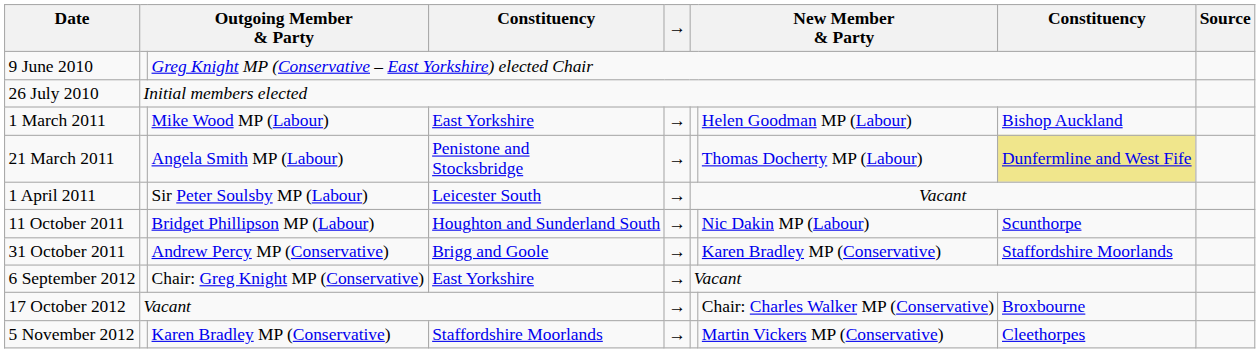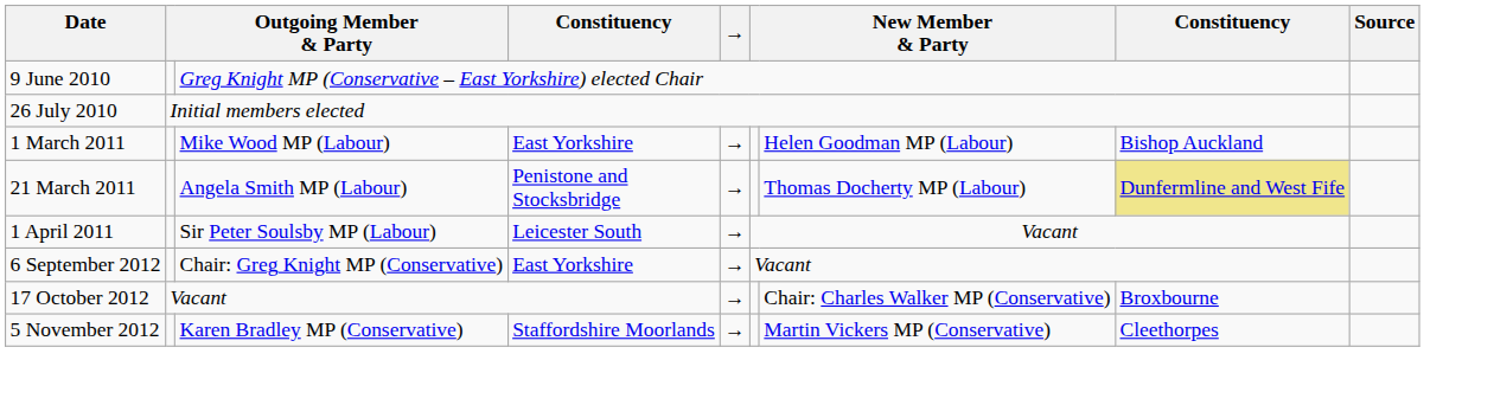- row: 11 October 2011 | Bridget Phillipson MP (Labour) | Houghton and Sunderland South | → | Nic Dakin MP (Labour) | Scunthorpe
- row: 31 October 2011 | Andrew Percy MP (Conservative) | Brigg and Goole | → | Karen Bradley MP (Conservative) | Staffordshire Moorlands
